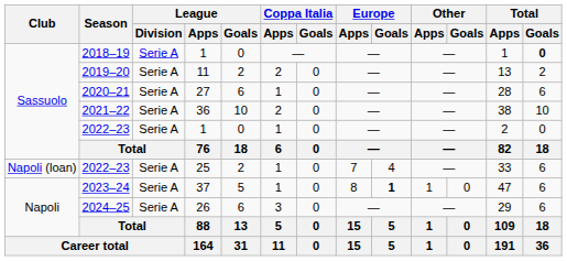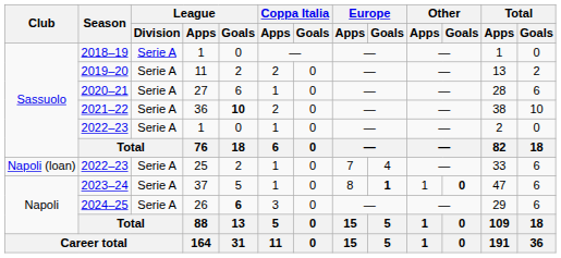2018–19 | Total / Goals: bold -> normal
2021–22 | League / Goals: normal -> bold
2023–24 | Other / Goals: normal -> bold
2024–25 | League / Goals: normal -> bold
